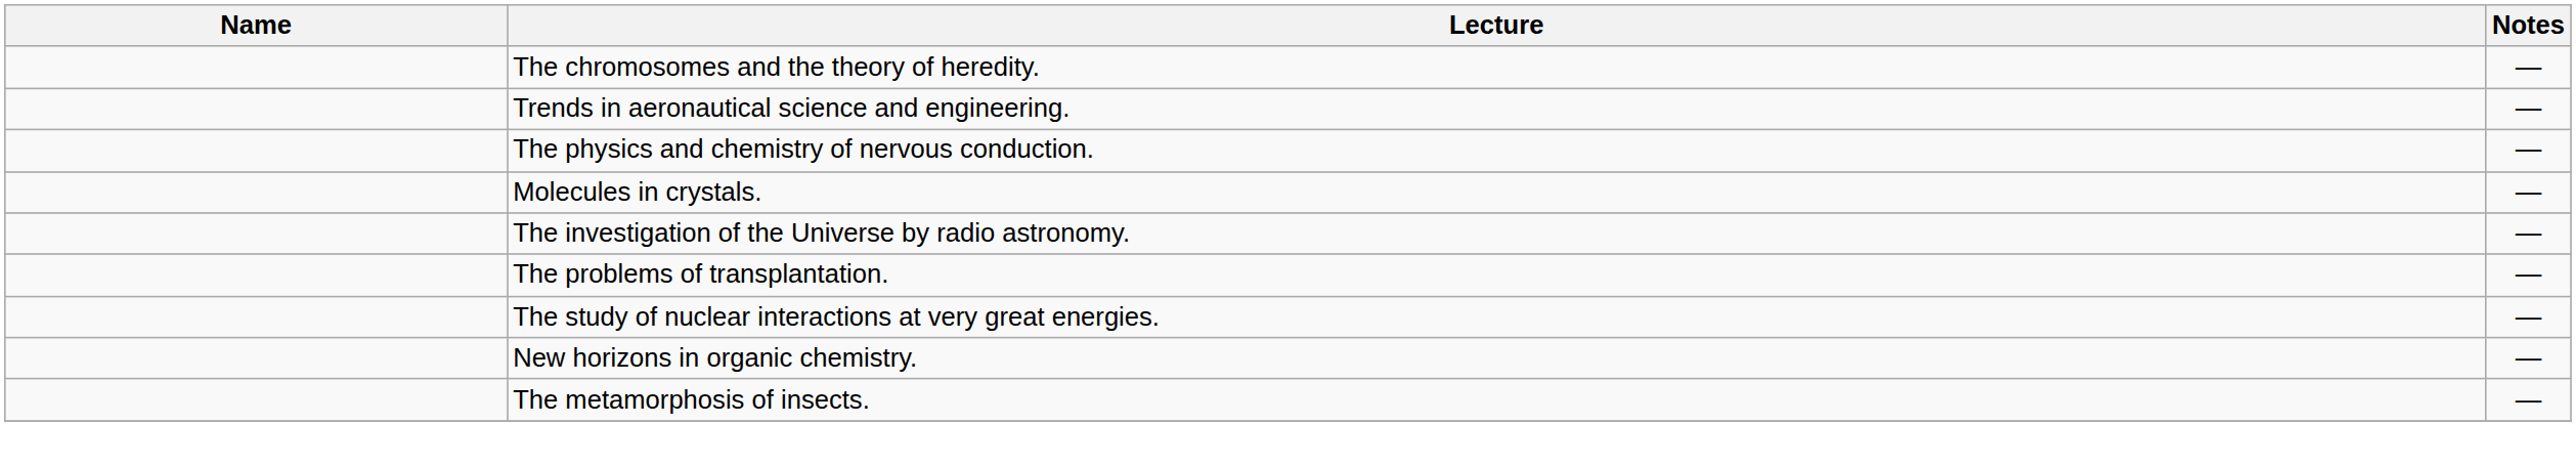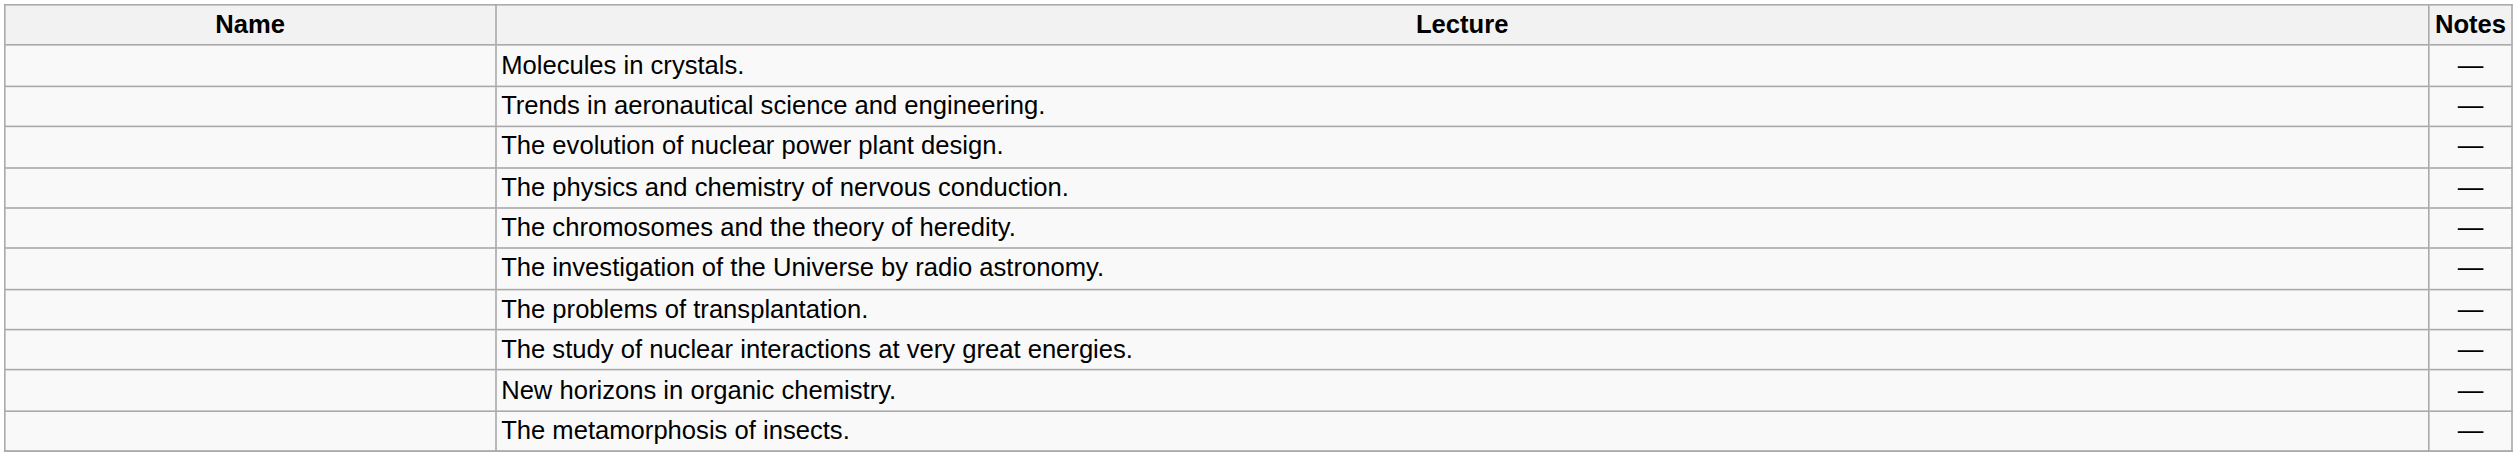rows swapped: The chromosomes and the theory of heredity. <-> Molecules in crystals.
+ row: The evolution of nuclear power plant design. | —
